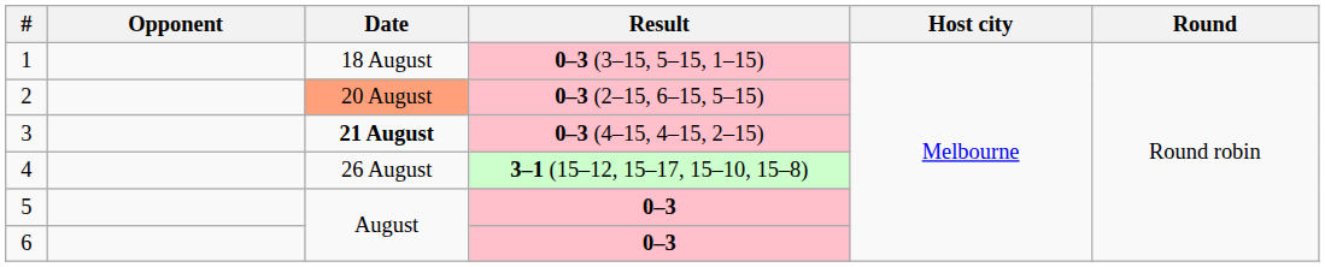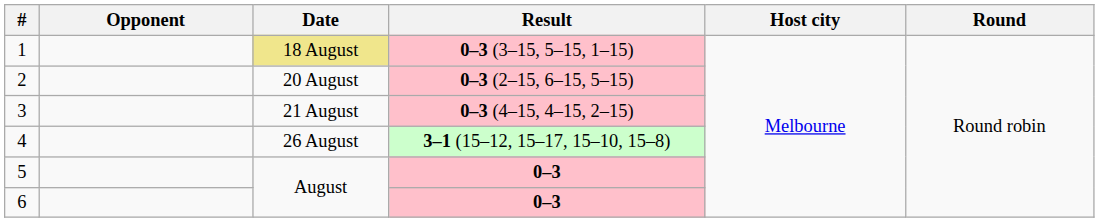1 | Date: no background -> khaki background
2 | Date: lightsalmon background -> no background
3 | Date: bold -> normal
